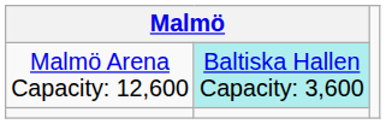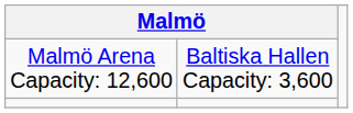Malmö Arena Capacity: 12,600 | column 2: paleturquoise background -> no background
